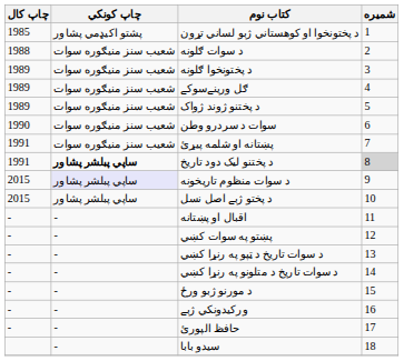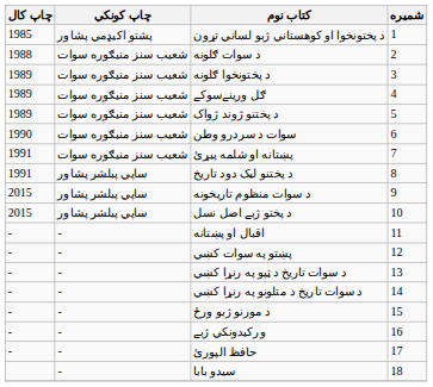د پختنو ليک دود تاريخ | چاپ کونکي: bold -> normal
د پختنو ليک دود تاريخ | شميره: lightgrey background -> no background
د سوات منظوم تاريخونه | چاپ کونکي: lavender background -> no background
